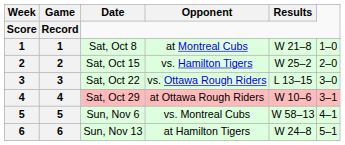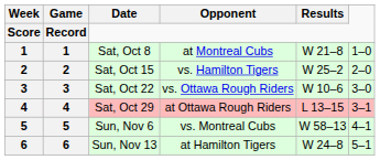Sat, Oct 22 | Results: L 13–15 -> W 10–6
Sat, Oct 29 | Results: W 10–6 -> L 13–15
